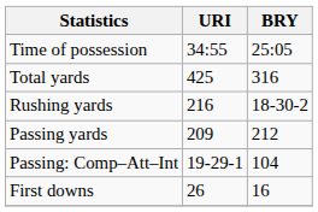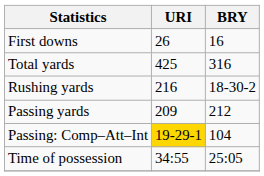rows swapped: First downs <-> Time of possession
Passing: Comp–Att–Int | URI: no background -> gold background
